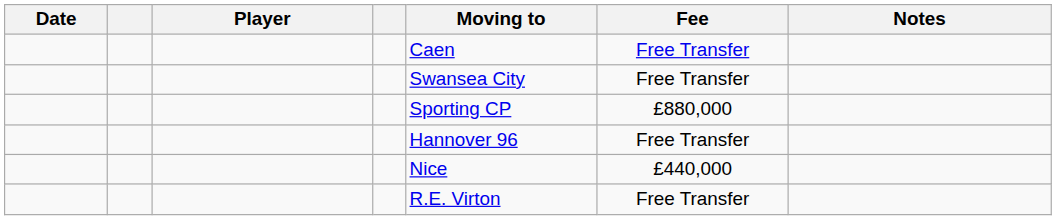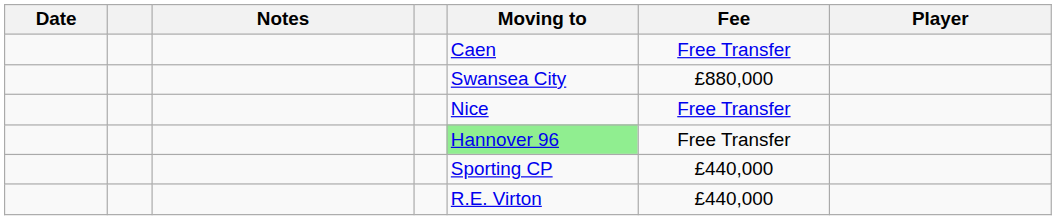columns swapped: Player <-> Notes
row 3 | Fee: Free Transfer -> £880,000
row 4 | Moving to: Sporting CP -> Nice
row 4 | Fee: £880,000 -> Free Transfer
row 5 | Moving to: no background -> lightgreen background
row 6 | Moving to: Nice -> Sporting CP
row 7 | Fee: Free Transfer -> £440,000
